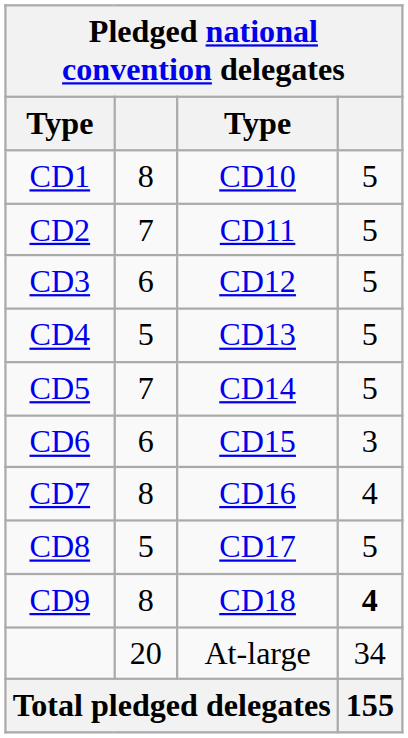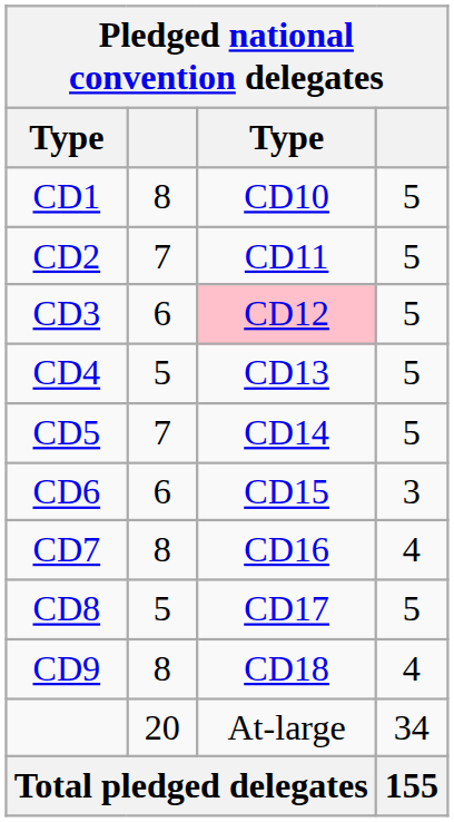CD3 | column 3: no background -> pink background
CD9 | column 4: bold -> normal
